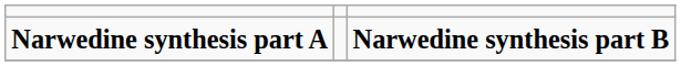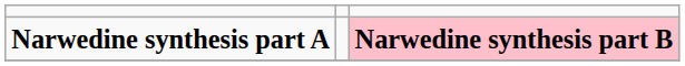Narwedine synthesis part A | column 3: no background -> pink background
